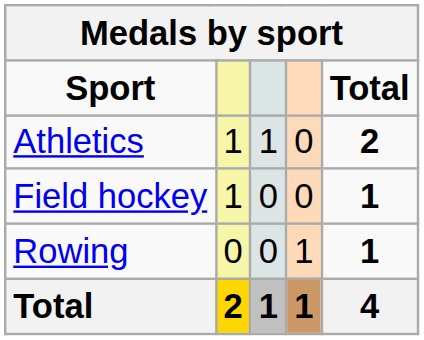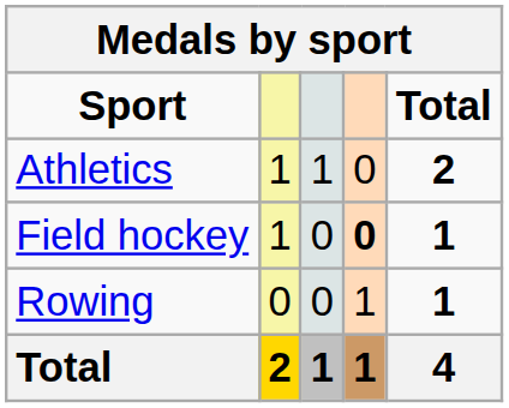Field hockey | column 4: normal -> bold
